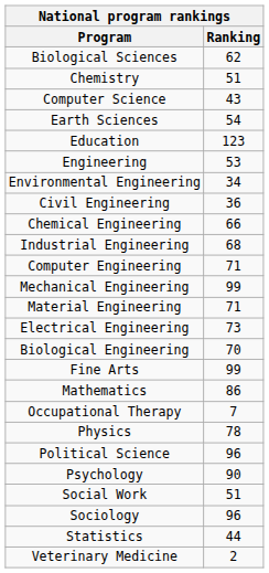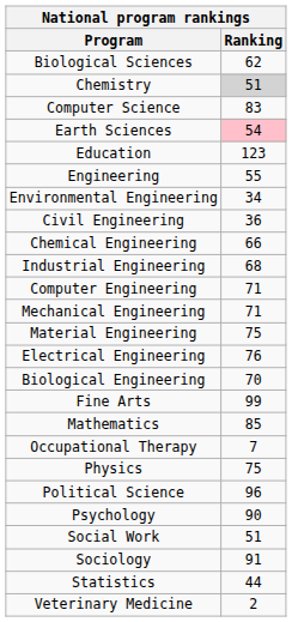Chemistry | Ranking: no background -> lightgrey background
Computer Science | Ranking: 43 -> 83
Earth Sciences | Ranking: no background -> pink background
Engineering | Ranking: 53 -> 55
Mechanical Engineering | Ranking: 99 -> 71
Material Engineering | Ranking: 71 -> 75
Electrical Engineering | Ranking: 73 -> 76
Mathematics | Ranking: 86 -> 85
Physics | Ranking: 78 -> 75
Sociology | Ranking: 96 -> 91
